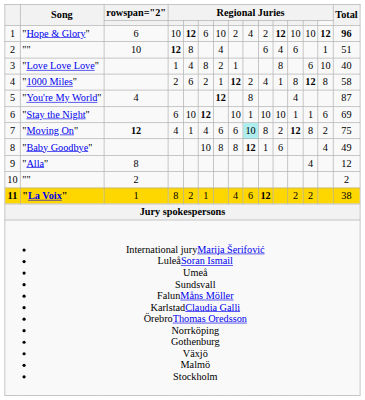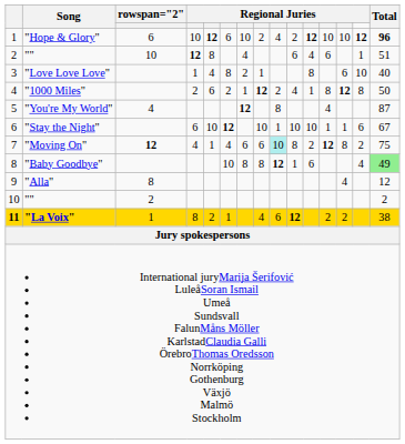"1000 Miles" | Total: 58 -> 50
"Stay the Night" | Total: 69 -> 67
"Baby Goodbye" | Total: no background -> lightgreen background
